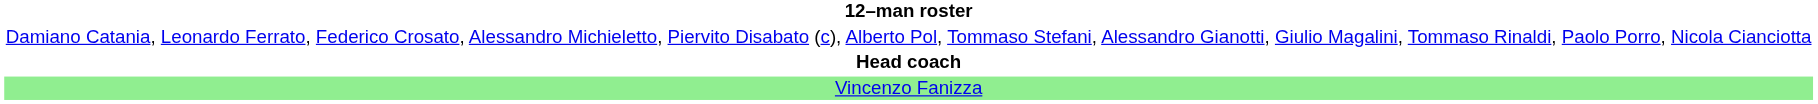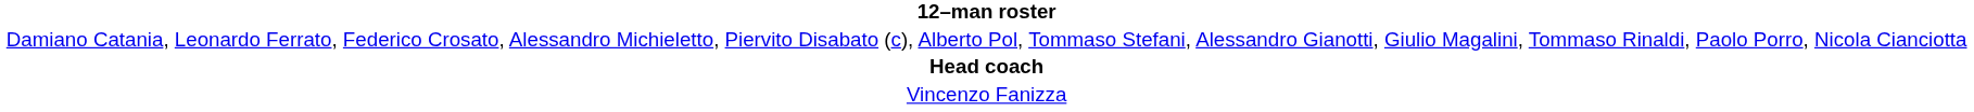row 4 | column 1: lightgreen background -> no background
